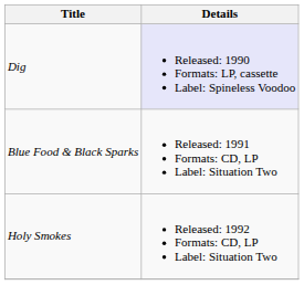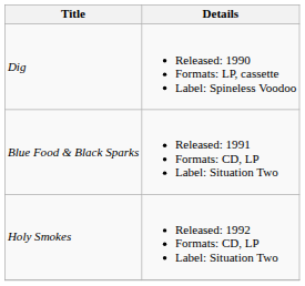Dig | Details: lavender background -> no background
